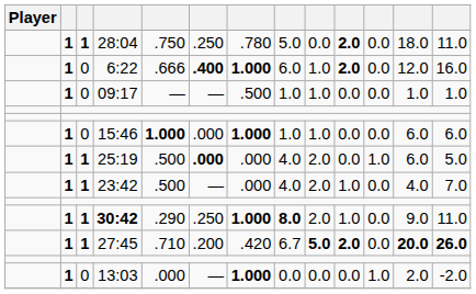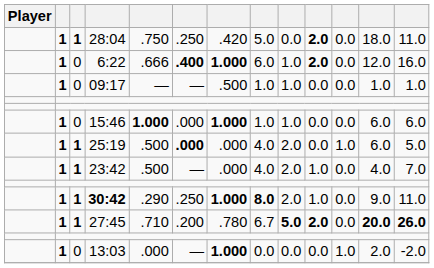28:04 | column 7: .780 -> .420
27:45 | column 7: .420 -> .780
